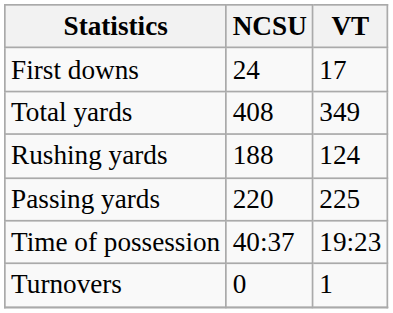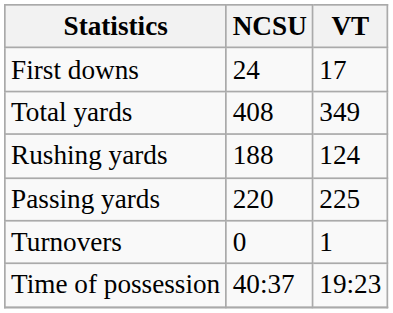rows swapped: Turnovers <-> Time of possession
